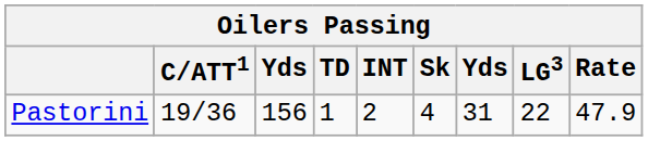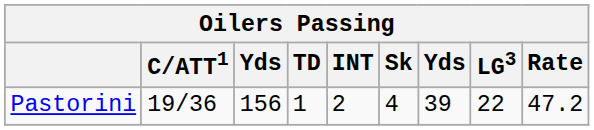Pastorini | column 7: 31 -> 39
Pastorini | Rate: 47.9 -> 47.2
